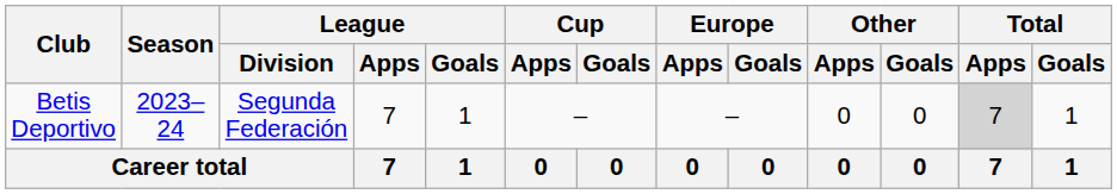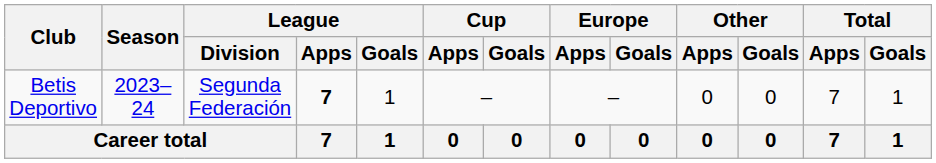Betis Deportivo | League / Apps: normal -> bold
Betis Deportivo | Total / Apps: lightgrey background -> no background
